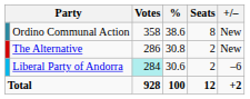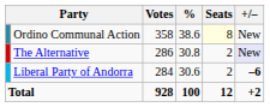Ordino Communal Action | Seats: no background -> lightyellow background
The Alternative | +/–: no background -> lavender background
Liberal Party of Andorra | Votes: paleturquoise background -> no background
Liberal Party of Andorra | +/–: normal -> bold
